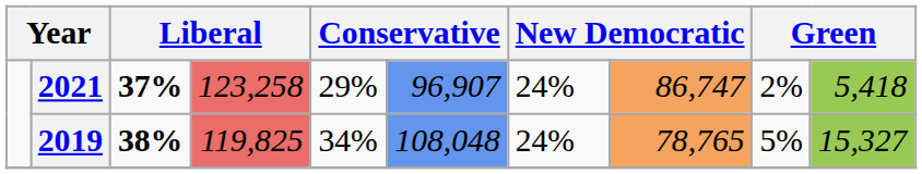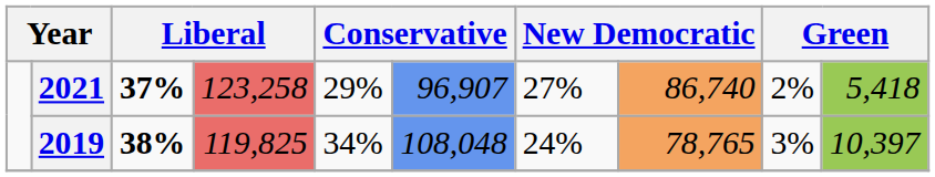2021 | column 7: 24% -> 27%
2021 | column 8: 86,747 -> 86,740
2019 | column 9: 5% -> 3%
2019 | column 10: 15,327 -> 10,397
